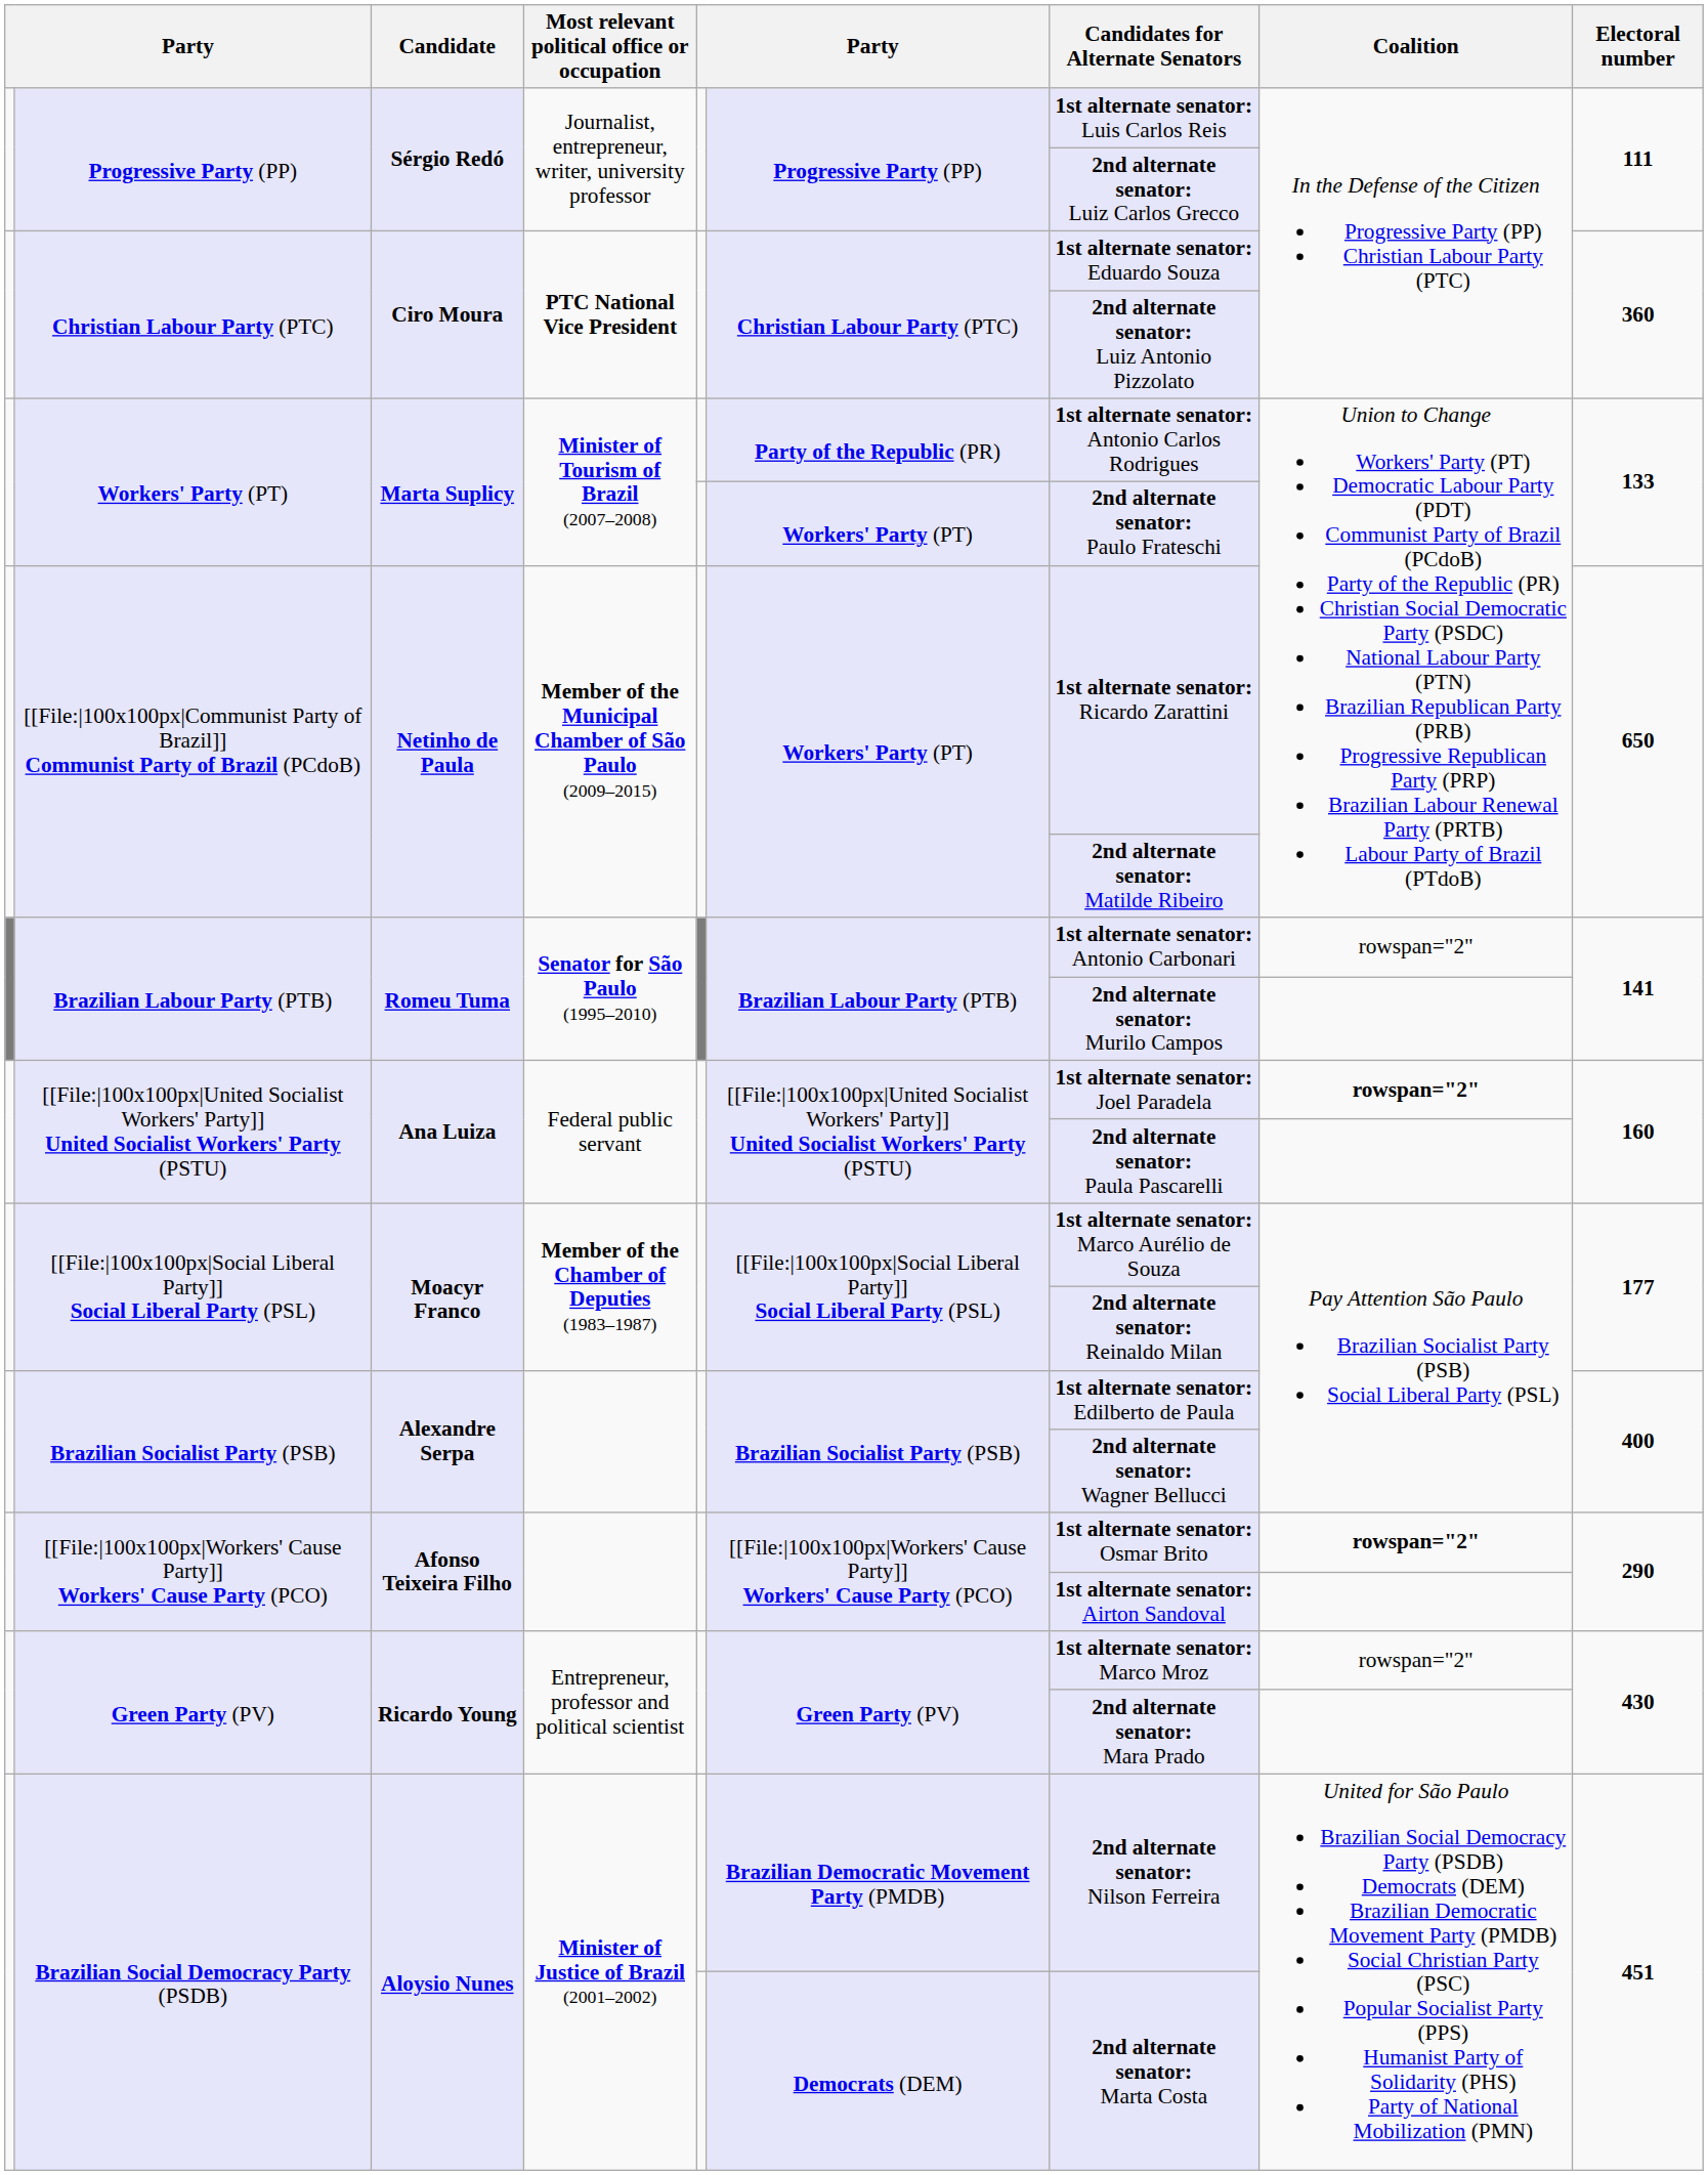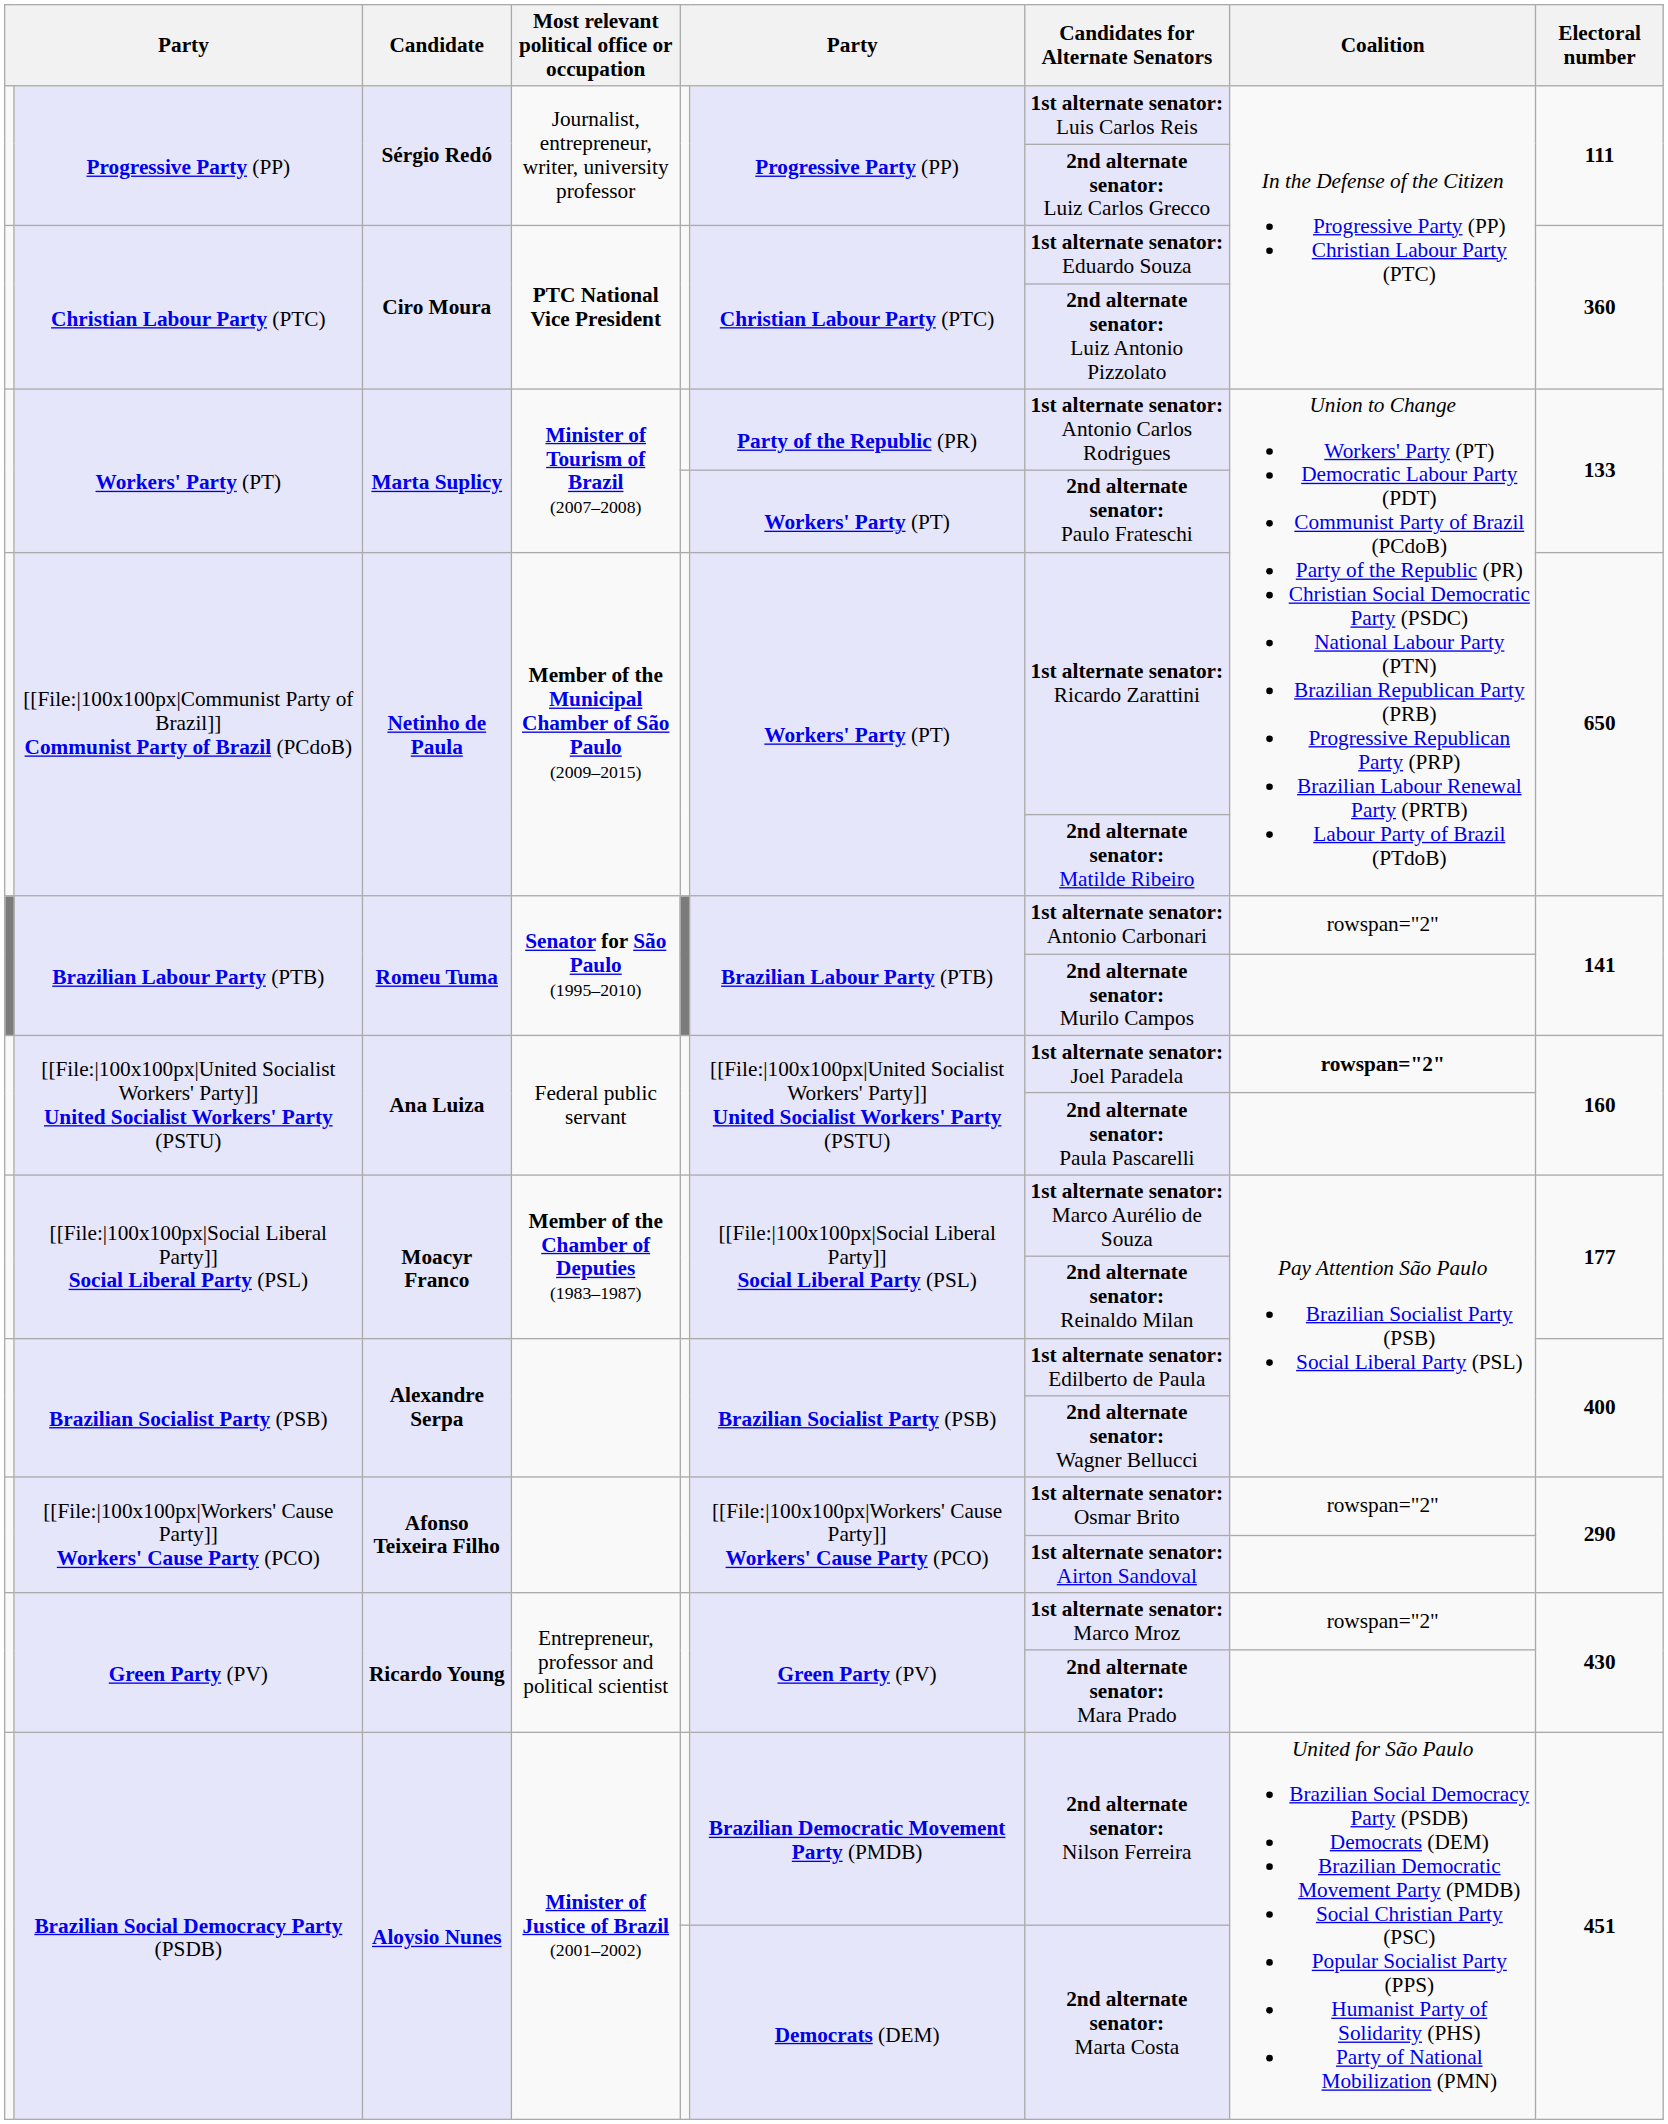row 18 | Coalition: bold -> normal
